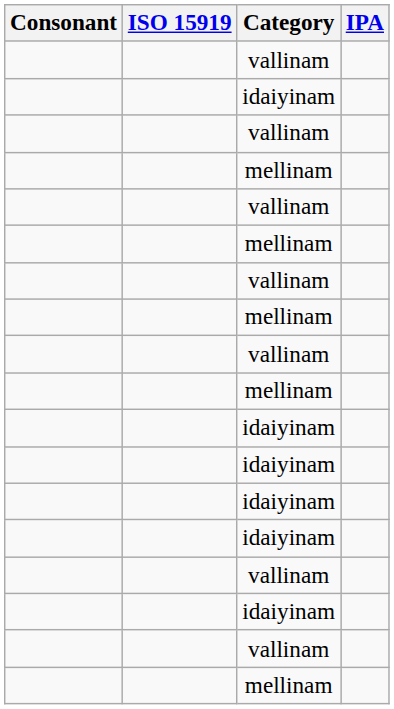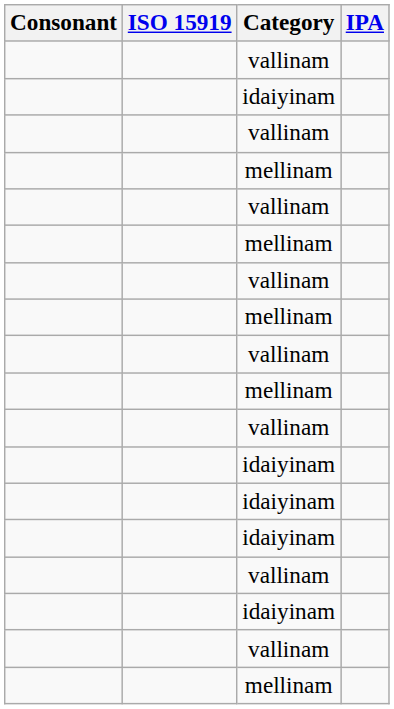row 12 | Category: idaiyinam -> vallinam
